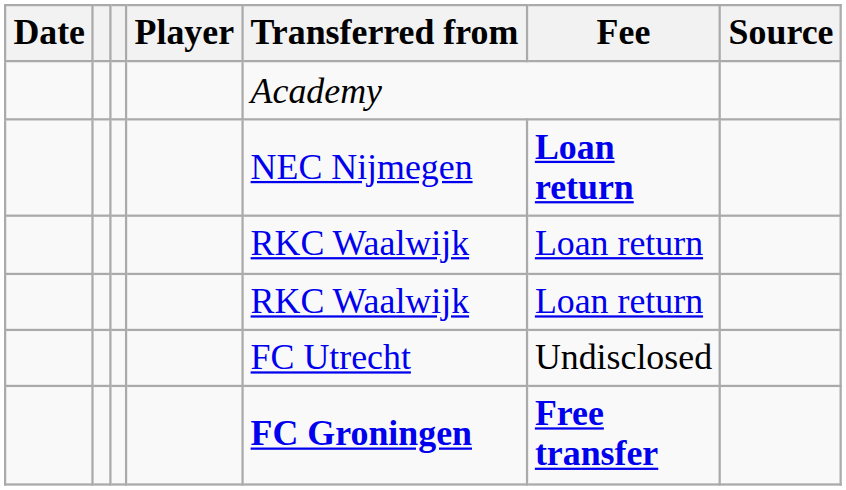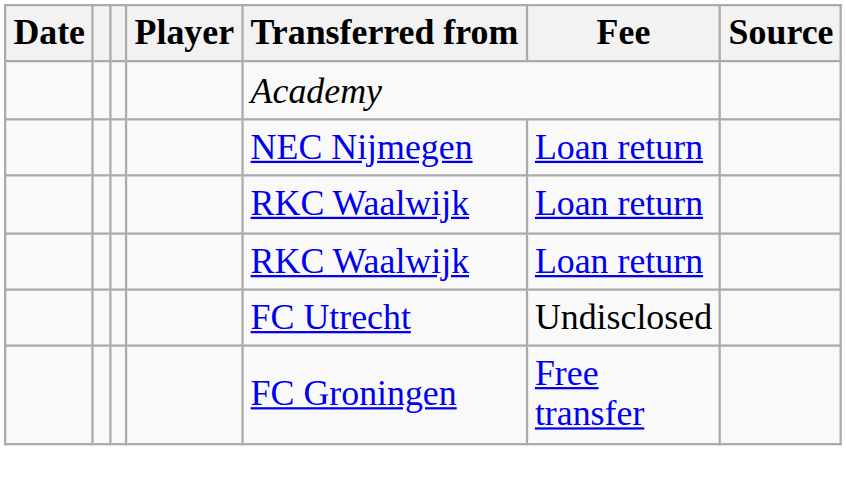row 3 | Fee: bold -> normal
row 7 | Transferred from: bold -> normal
row 7 | Fee: bold -> normal
